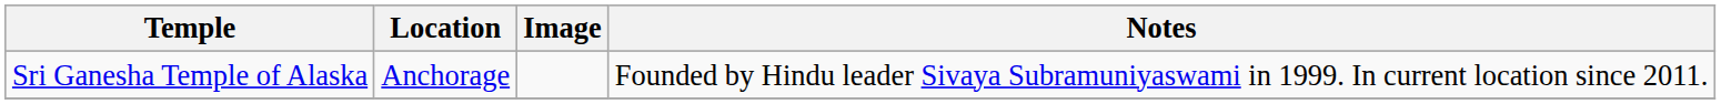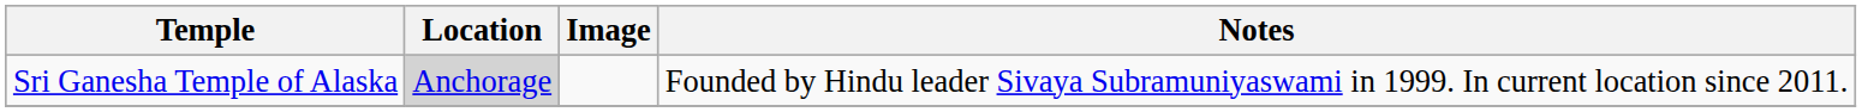Sri Ganesha Temple of Alaska | Location: no background -> lightgrey background
